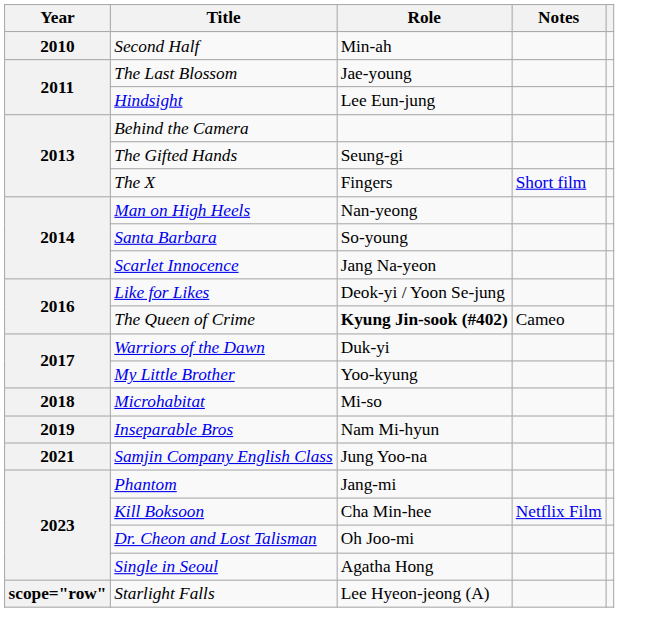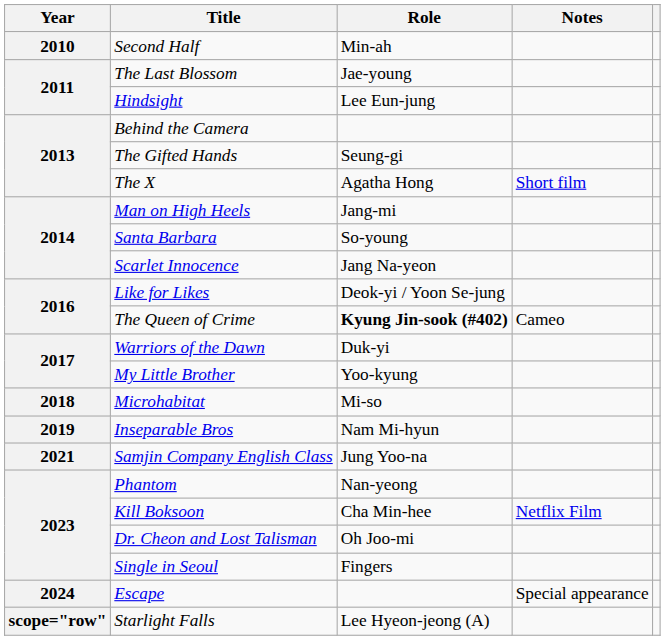The X | Role: Fingers -> Agatha Hong
Man on High Heels | Role: Nan-yeong -> Jang-mi
Phantom | Role: Jang-mi -> Nan-yeong
Single in Seoul | Role: Agatha Hong -> Fingers
+ row: 2024 | Escape | Special appearance
